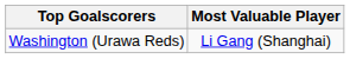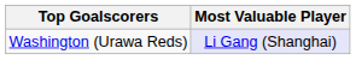Washington (Urawa Reds) | Most Valuable Player: no background -> lavender background
